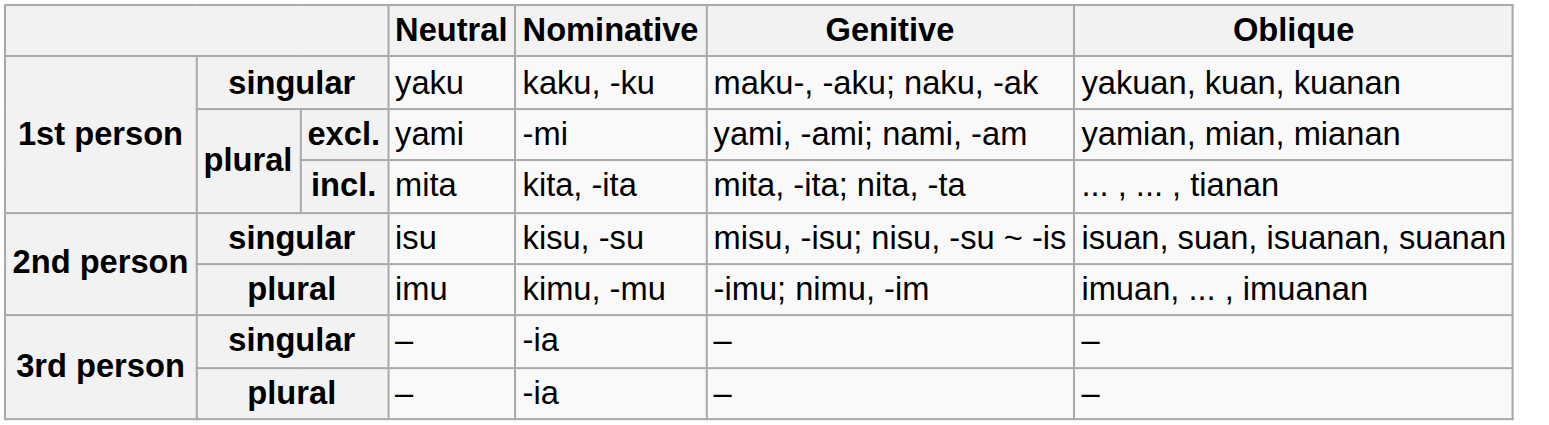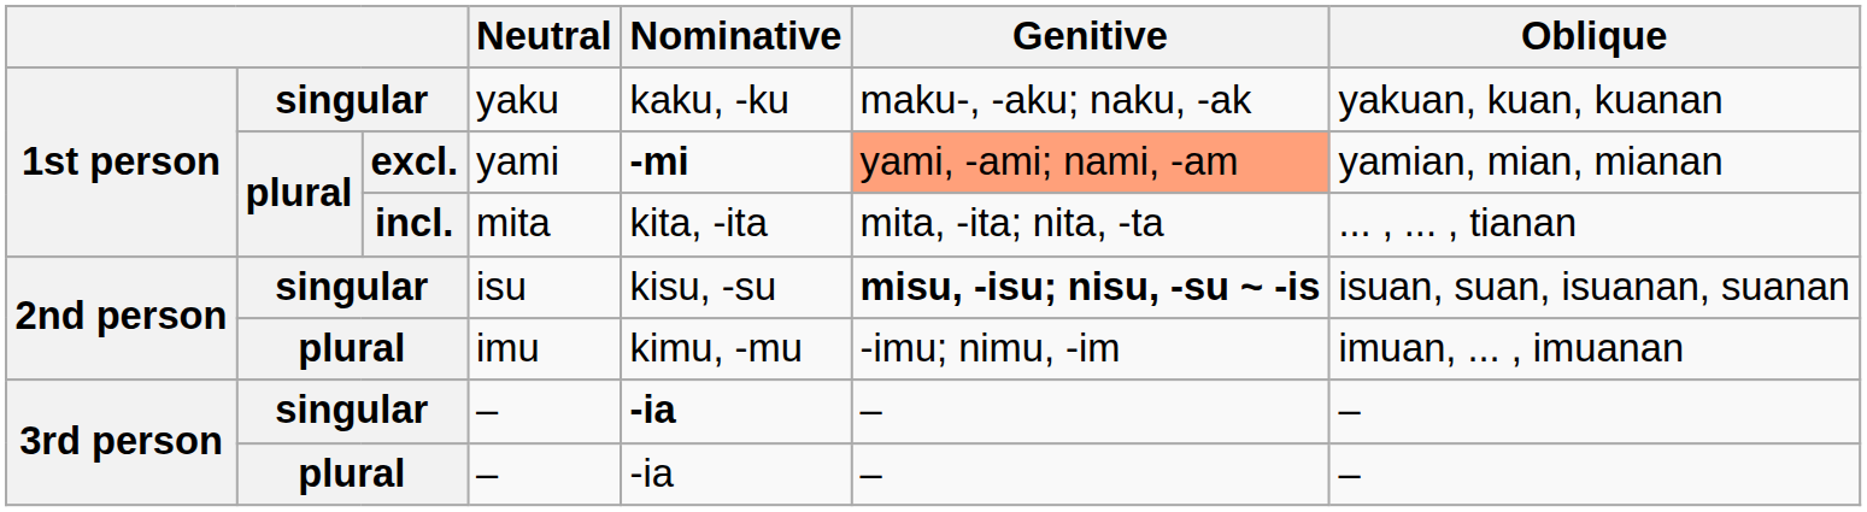yami | Nominative: normal -> bold
yami | Genitive: no background -> lightsalmon background
isu | Genitive: normal -> bold
singular / – | Nominative: normal -> bold
